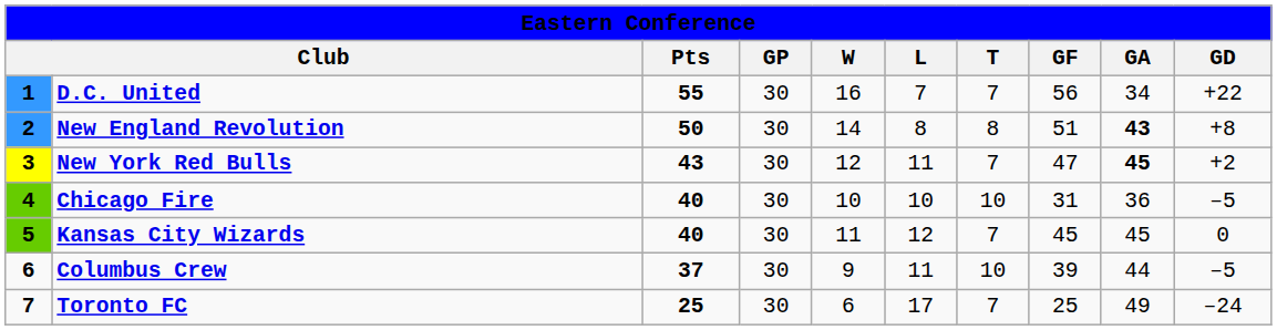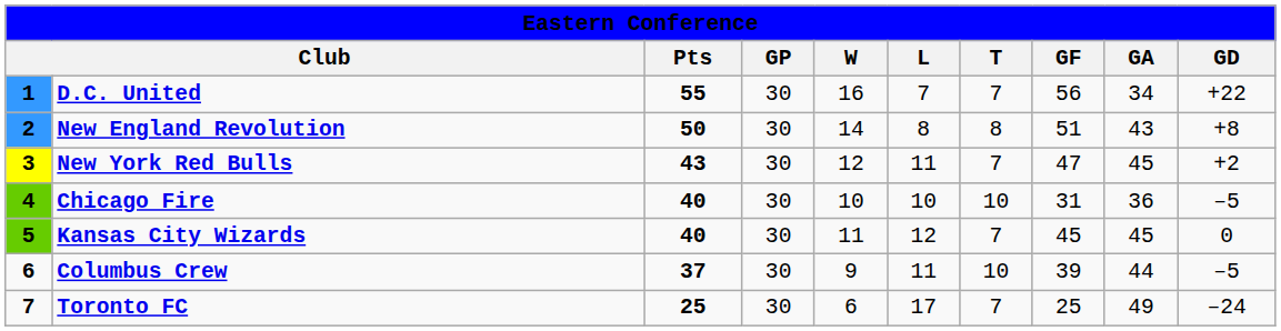New England Revolution | column 9: bold -> normal
New York Red Bulls | column 9: bold -> normal
